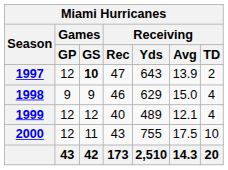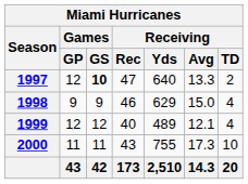1997 | Receiving / Yds: 643 -> 640
1997 | Receiving / Avg: 13.9 -> 13.3
2000 | Games / GP: 12 -> 11
2000 | Receiving / Avg: 17.5 -> 17.3
